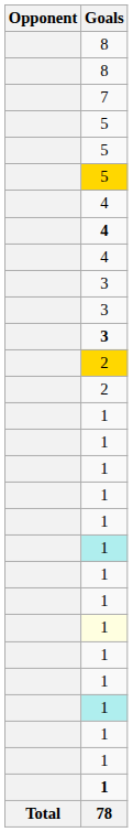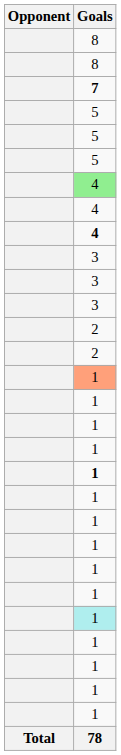row 4 | Goals: normal -> bold
row 7 | Goals: gold background -> no background
row 8 | Goals: no background -> lightgreen background
row 9 | Goals: bold -> normal
row 10 | Goals: normal -> bold
row 13 | Goals: bold -> normal
row 14 | Goals: gold background -> no background
row 16 | Goals: no background -> lightsalmon background
row 20 | Goals: normal -> bold
row 21 | Goals: paleturquoise background -> no background
row 24 | Goals: lightyellow background -> no background
row 26 | Goals: no background -> paleturquoise background
row 27 | Goals: paleturquoise background -> no background
row 30 | Goals: bold -> normal
